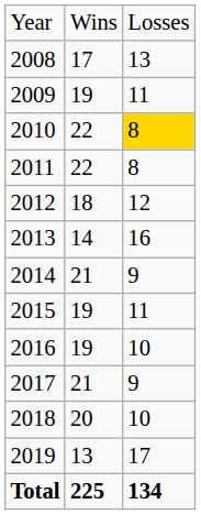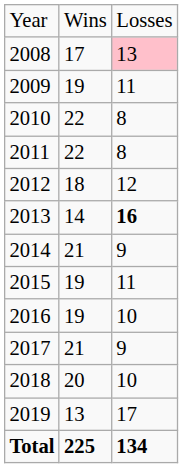2008 | column 3: no background -> pink background
2010 | column 3: gold background -> no background
2013 | column 3: normal -> bold
